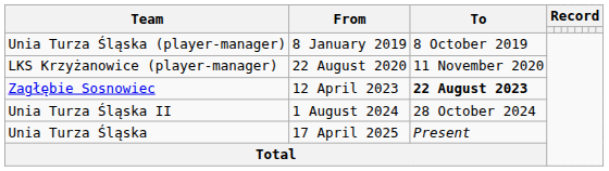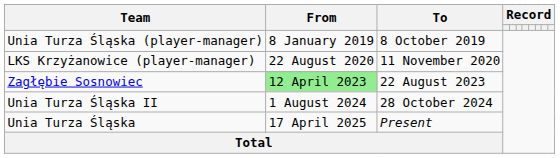Zagłębie Sosnowiec | From: no background -> lightgreen background
Zagłębie Sosnowiec | To: bold -> normal
